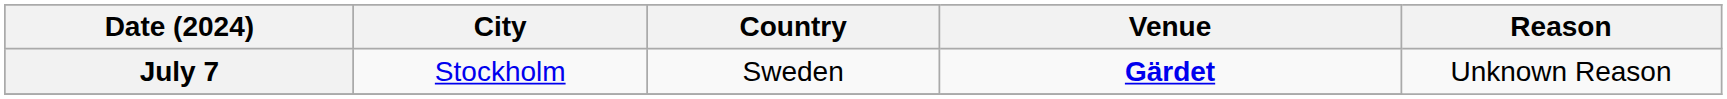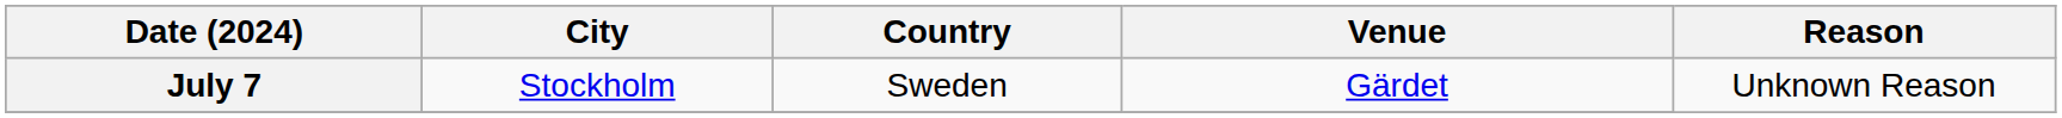July 7 | Venue: bold -> normal
